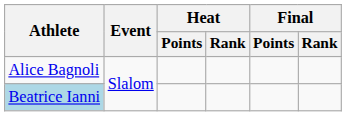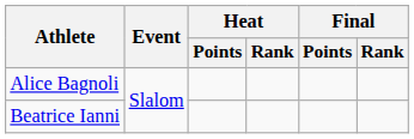Beatrice Ianni | Athlete: lightblue background -> no background
